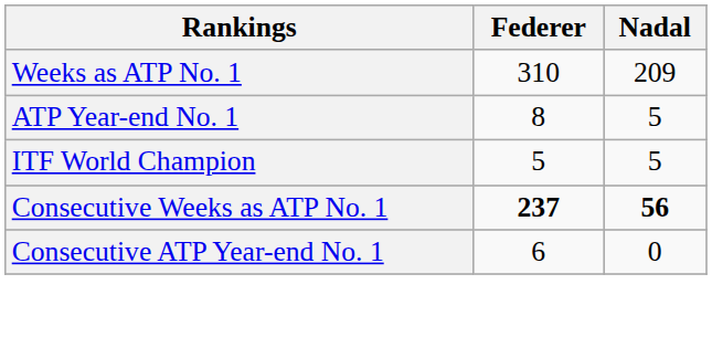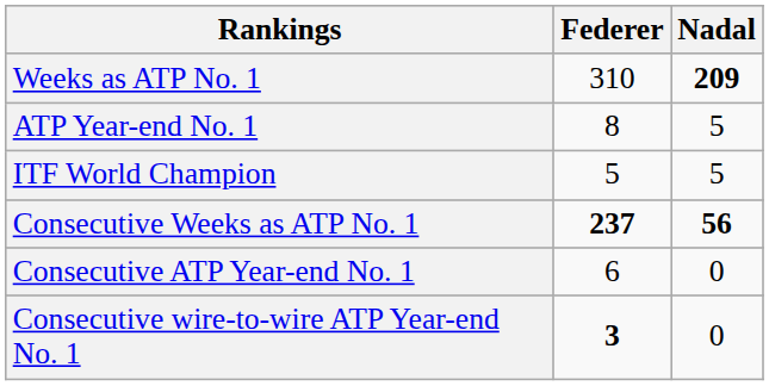Weeks as ATP No. 1 | Nadal: normal -> bold
+ row: Consecutive wire-to-wire ATP Year-end No. 1 | 3 | 0
